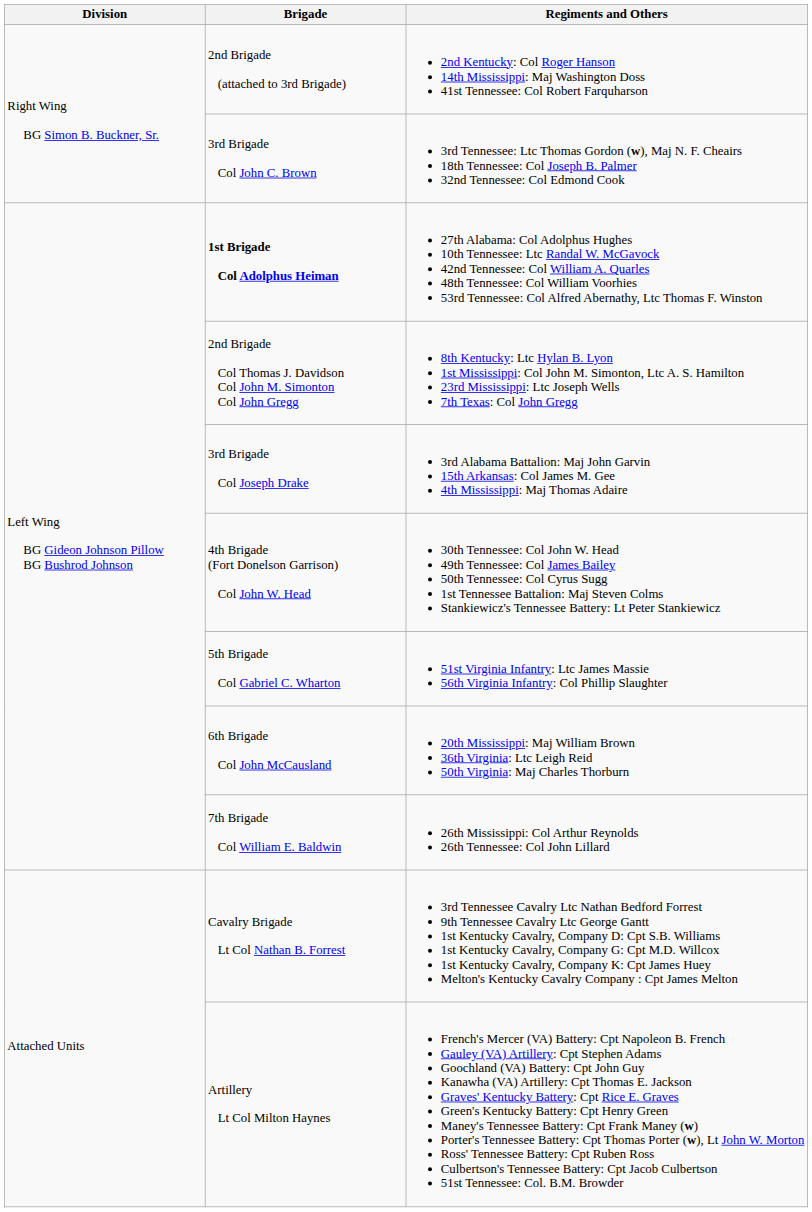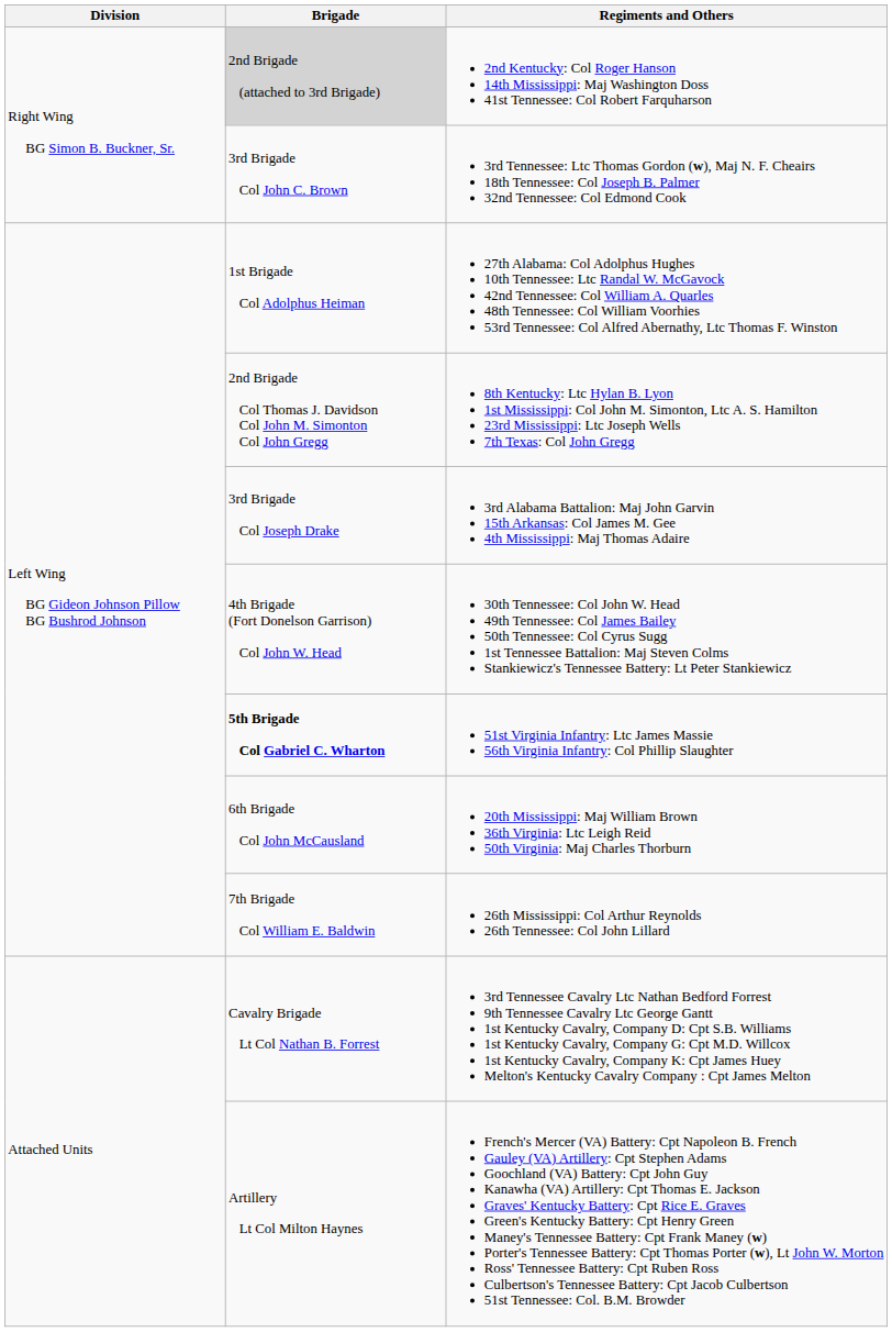2nd Brigade (attached to 3rd Brigade) | Brigade: no background -> lightgrey background
1st Brigade Col Adolphus Heiman | Brigade: bold -> normal
5th Brigade Col Gabriel C. Wharton | Brigade: normal -> bold
